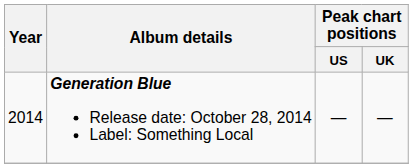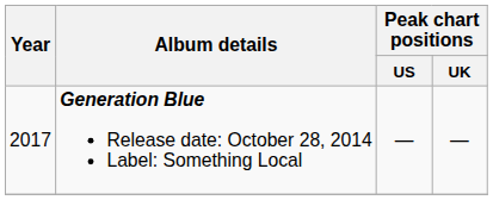row 3 | Year: 2014 -> 2017
